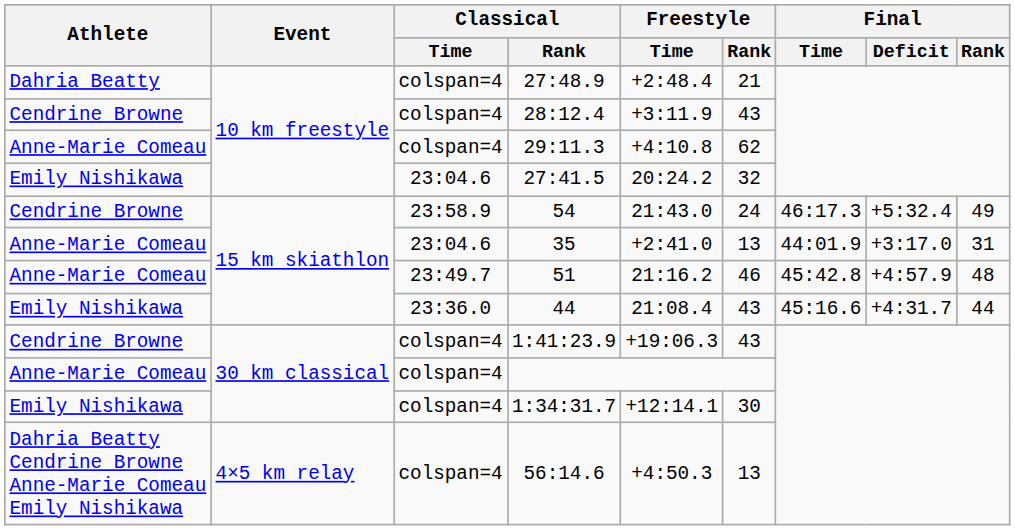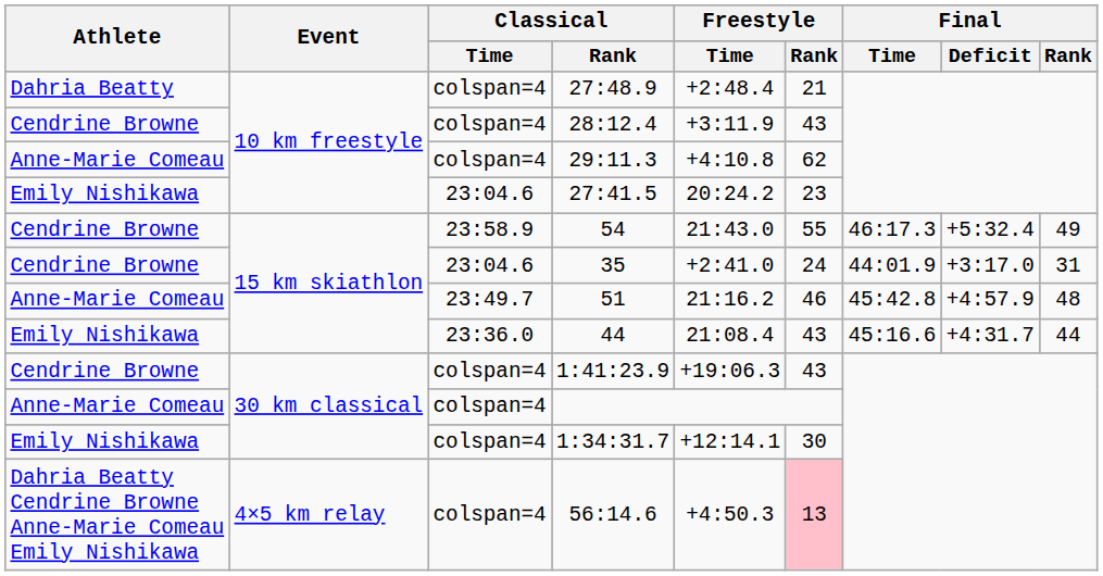27:41.5 | Freestyle / Rank: 32 -> 23
54 | Freestyle / Rank: 24 -> 55
35 | Athlete: Anne-Marie Comeau -> Cendrine Browne
35 | Freestyle / Rank: 13 -> 24
56:14.6 | Freestyle / Rank: no background -> pink background
